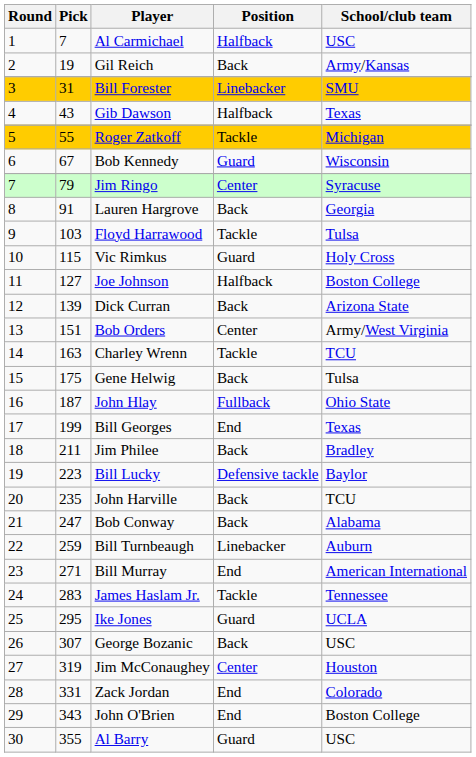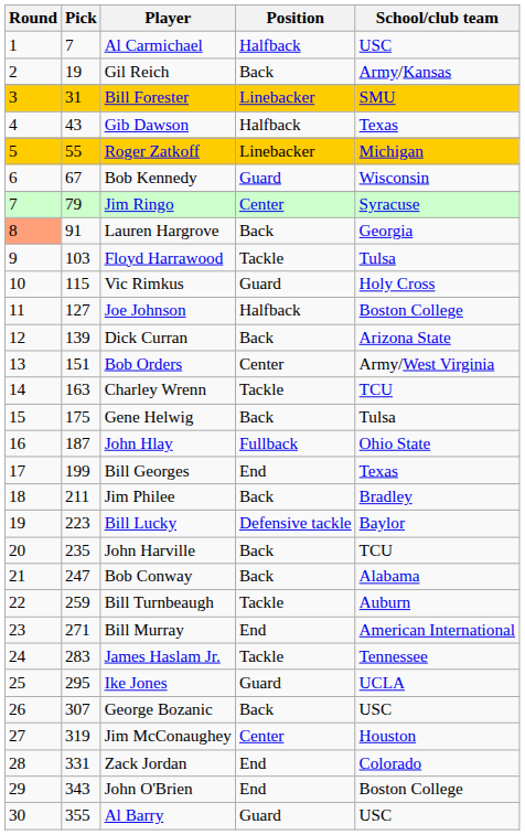Roger Zatkoff | Position: Tackle -> Linebacker
Lauren Hargrove | Round: no background -> lightsalmon background
Bill Turnbeaugh | Position: Linebacker -> Tackle
